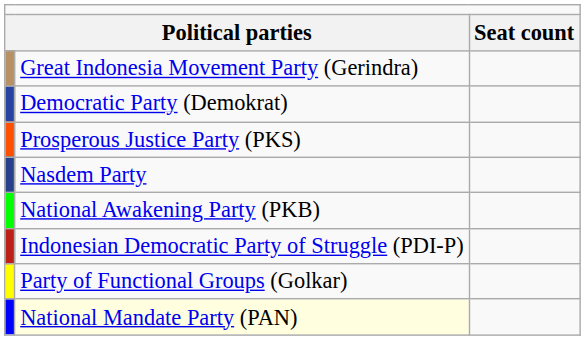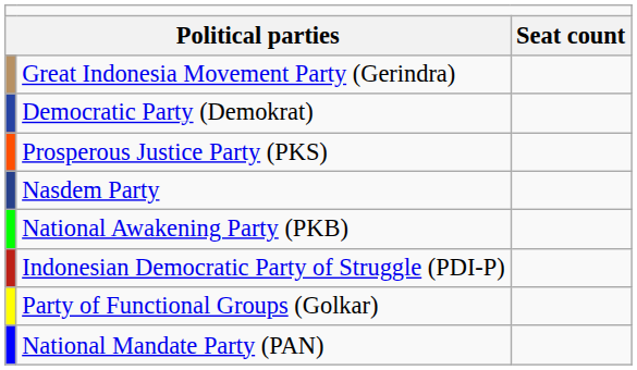National Mandate Party (PAN) | column 2: lightyellow background -> no background
